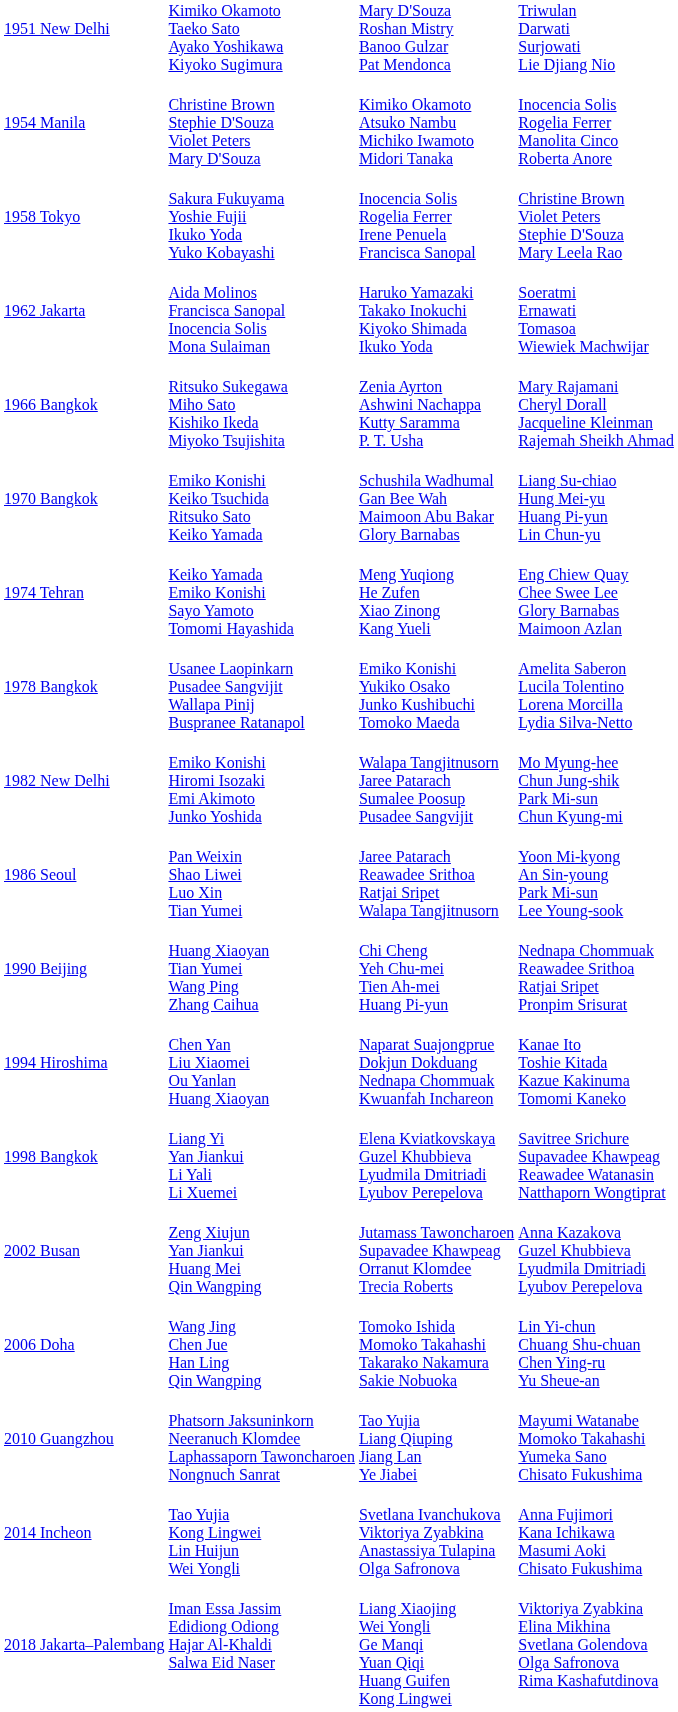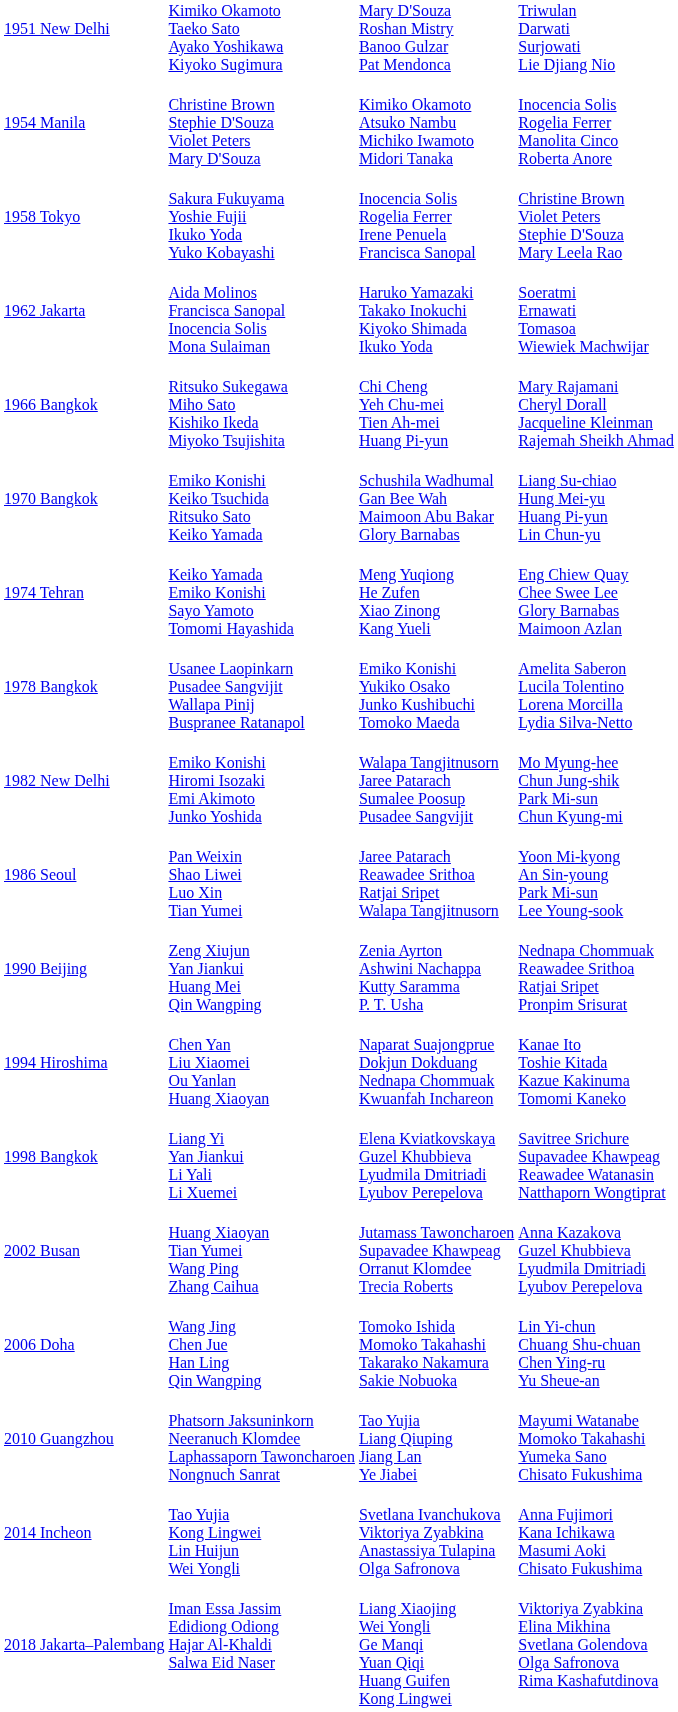1966 Bangkok | column 3: Zenia Ayrton Ashwini Nachappa Kutty Saramma P. T. Usha -> Chi Cheng Yeh Chu-mei Tien Ah-mei Huang Pi-yun
1990 Beijing | column 2: Huang Xiaoyan Tian Yumei Wang Ping Zhang Caihua -> Zeng Xiujun Yan Jiankui Huang Mei Qin Wangping
1990 Beijing | column 3: Chi Cheng Yeh Chu-mei Tien Ah-mei Huang Pi-yun -> Zenia Ayrton Ashwini Nachappa Kutty Saramma P. T. Usha
2002 Busan | column 2: Zeng Xiujun Yan Jiankui Huang Mei Qin Wangping -> Huang Xiaoyan Tian Yumei Wang Ping Zhang Caihua
